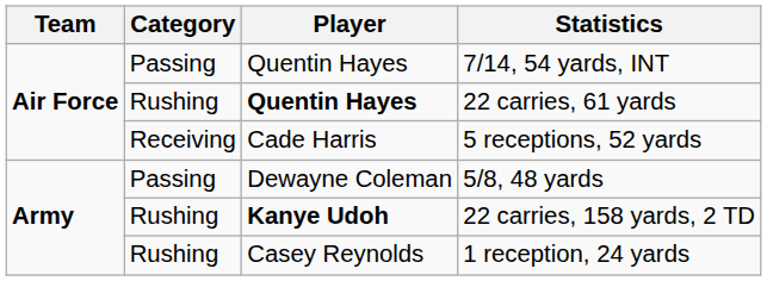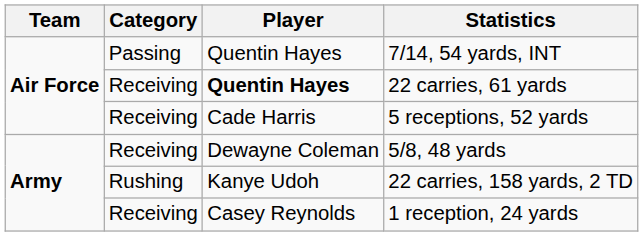22 carries, 61 yards | Category: Rushing -> Receiving
5/8, 48 yards | Category: Passing -> Receiving
22 carries, 158 yards, 2 TD | Player: bold -> normal
1 reception, 24 yards | Category: Rushing -> Receiving
